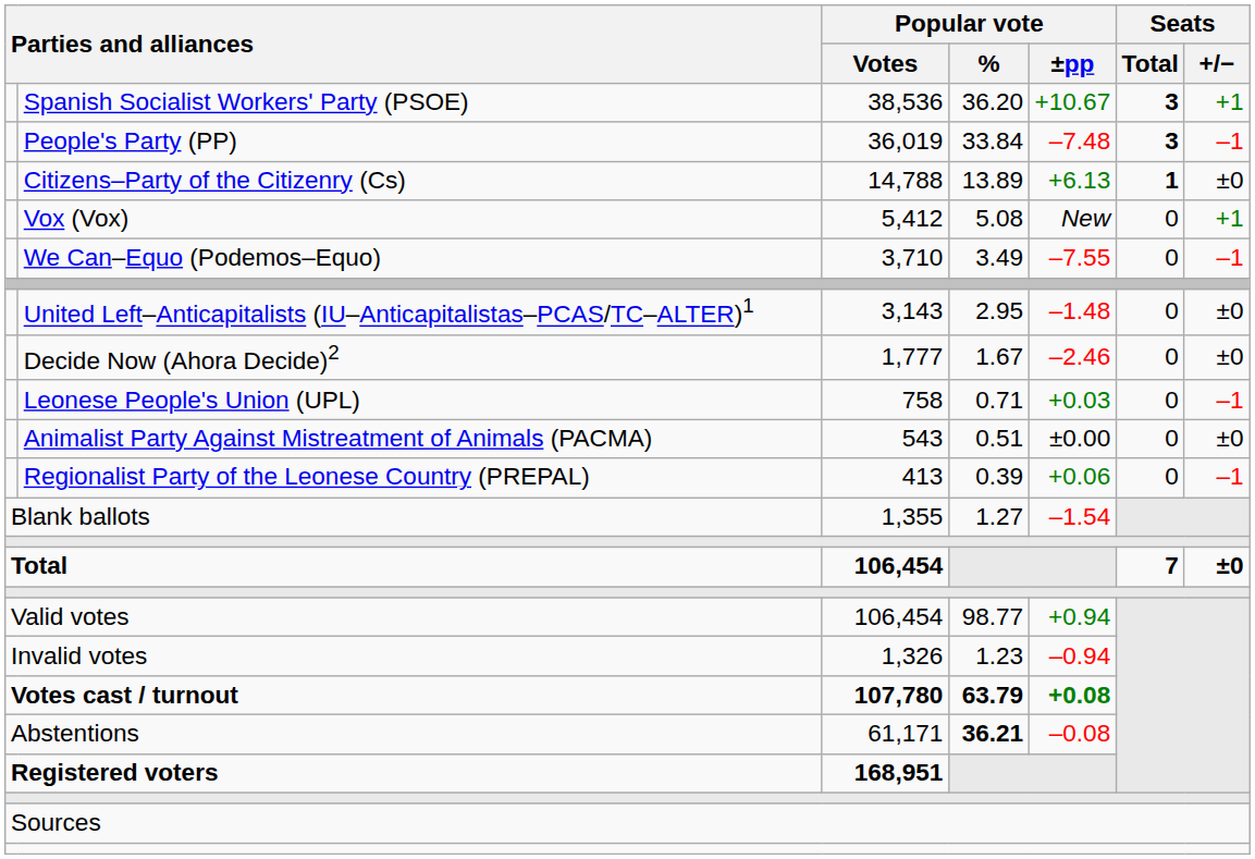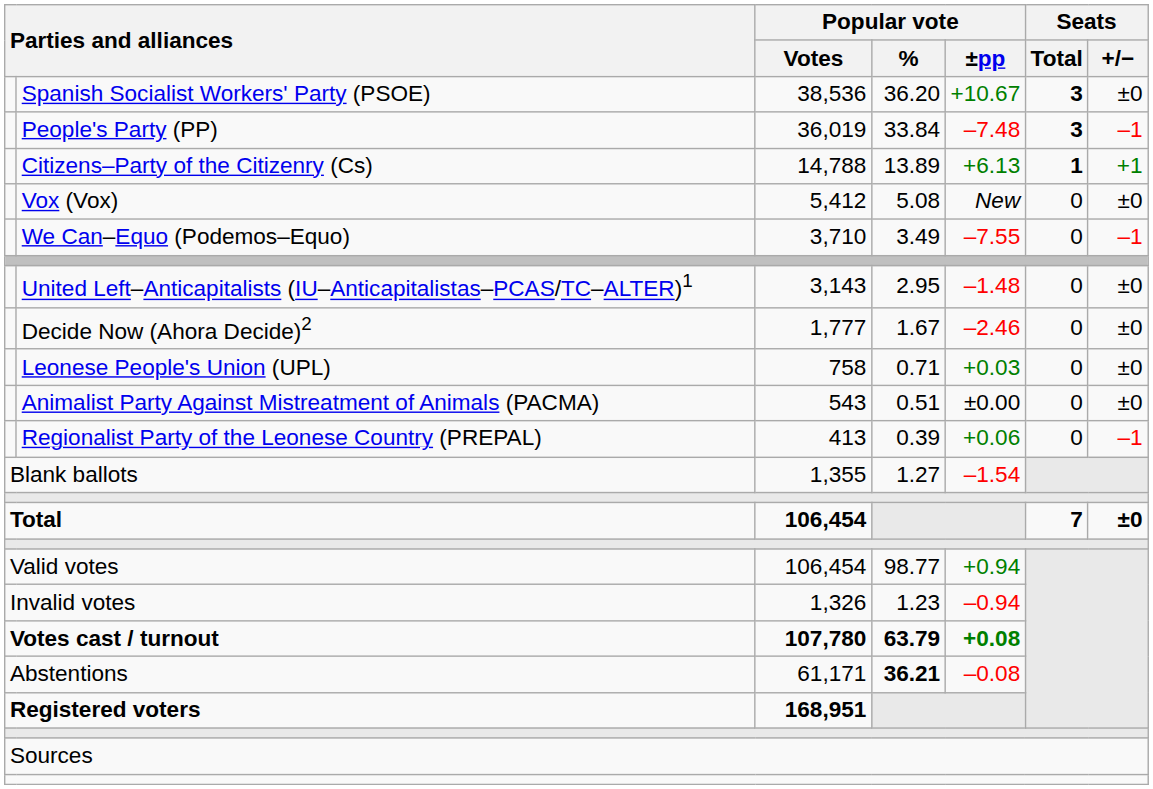Spanish Socialist Workers' Party (PSOE) | Seats / +/−: +1 -> ±0
Citizens–Party of the Citizenry (Cs) | Seats / +/−: ±0 -> +1
Vox (Vox) | Seats / +/−: +1 -> ±0
Leonese People's Union (UPL) | Seats / +/−: –1 -> ±0
